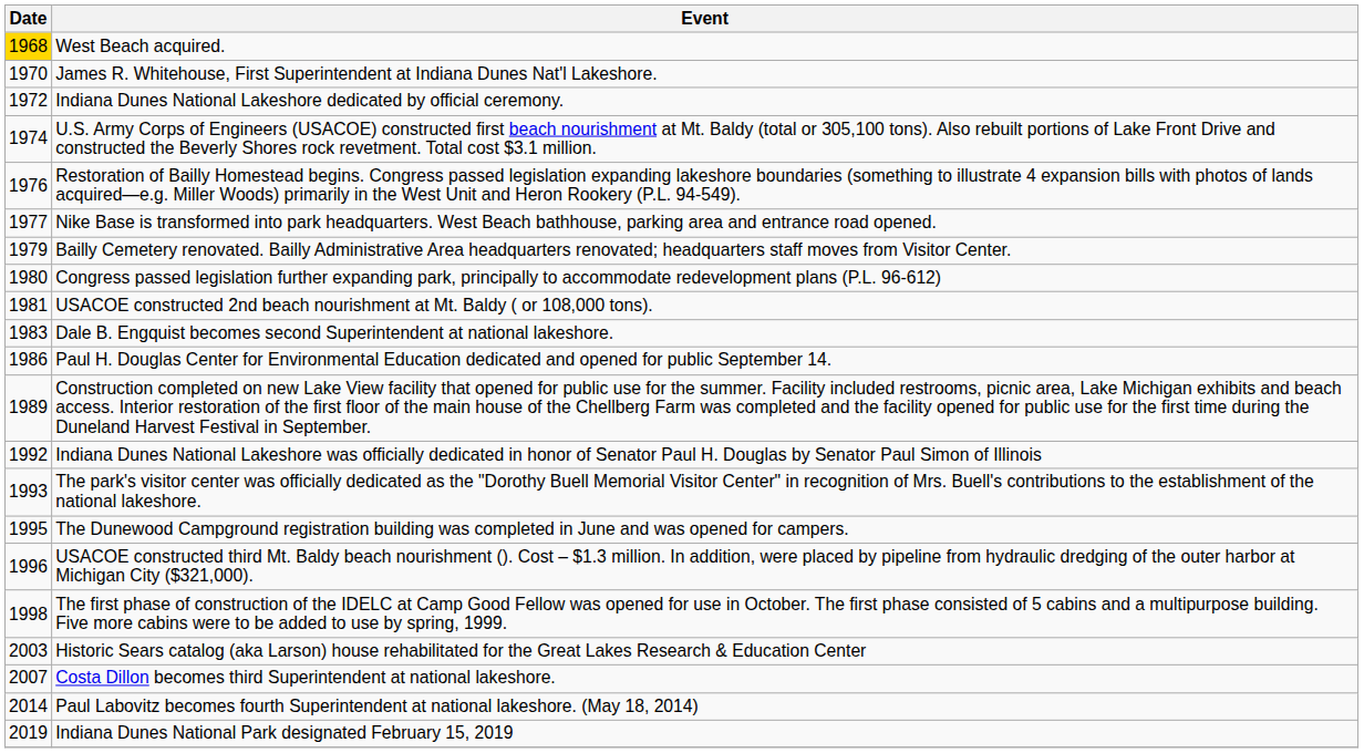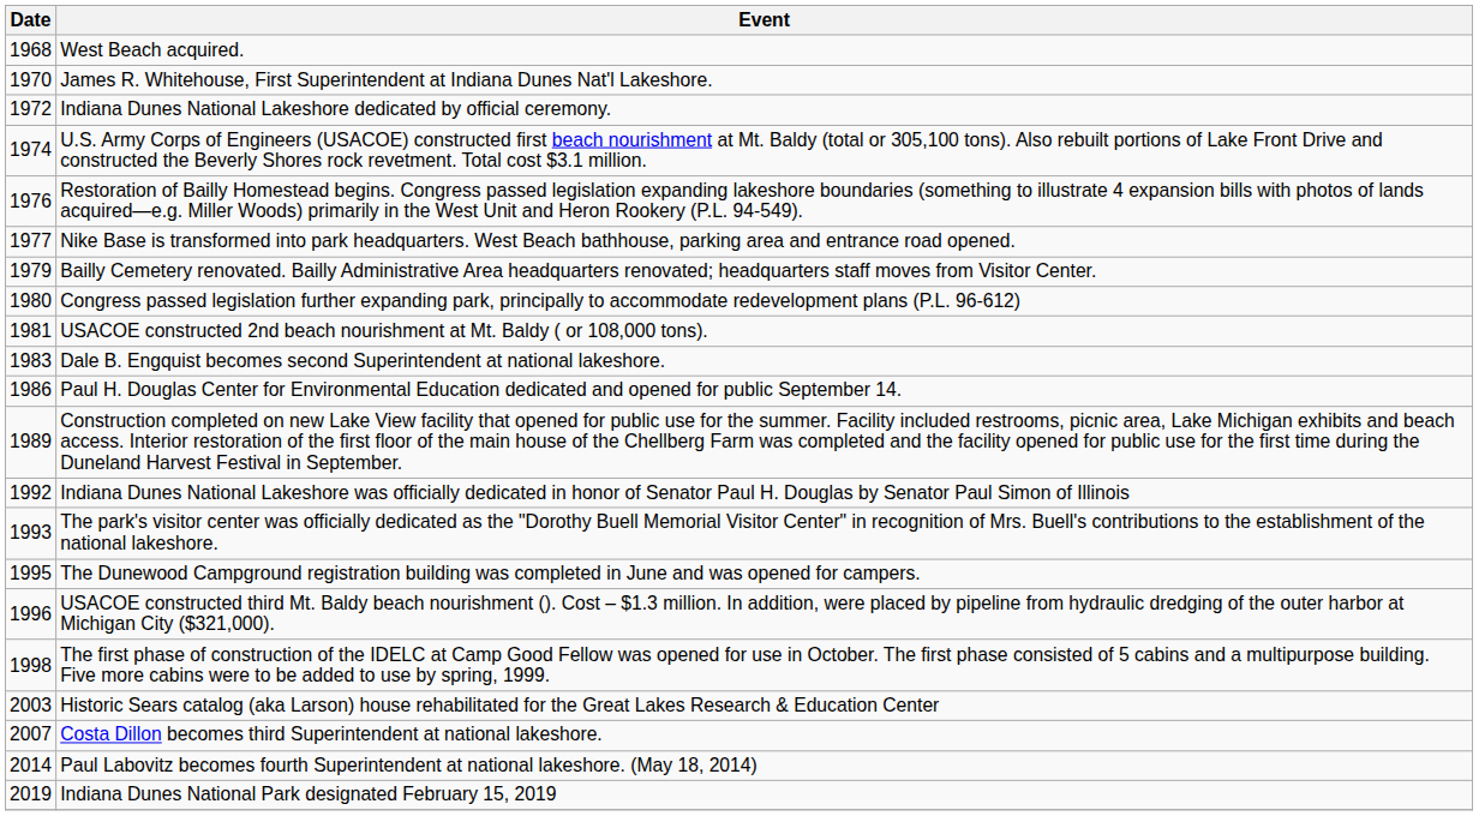West Beach acquired. | Date: gold background -> no background
